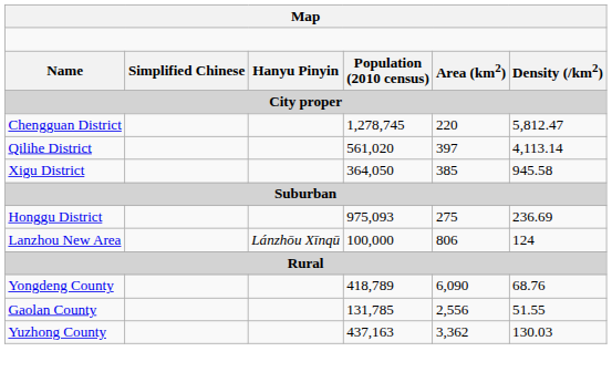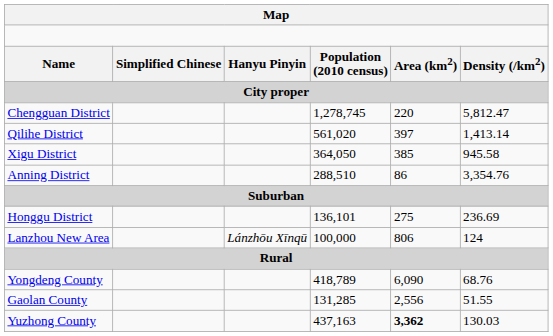Qilihe District | column 6: 4,113.14 -> 1,413.14
+ row: Anning District | 288,510 | 86 | 3,354.76
Honggu District | column 4: 975,093 -> 136,101
Gaolan County | column 4: 131,785 -> 131,285
Yuzhong County | column 5: normal -> bold
